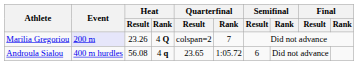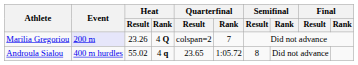Androula Sialou | Heat / Result: 56.08 -> 55.02
Androula Sialou | Semifinal / Result: 6 -> 8
